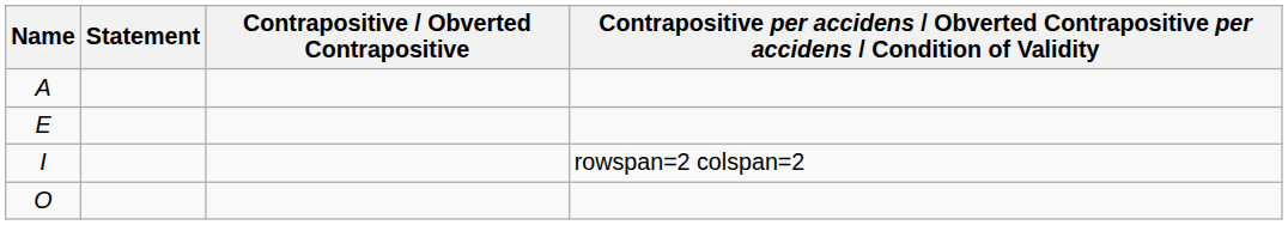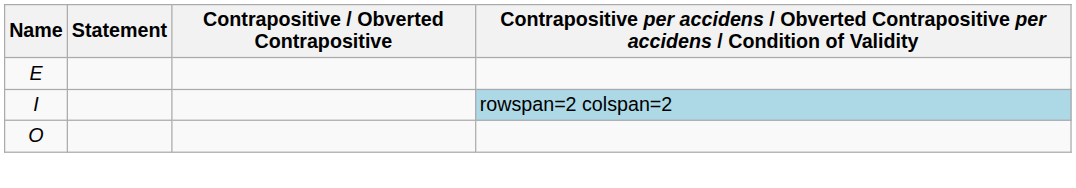- row: A
I | column 4: no background -> lightblue background
